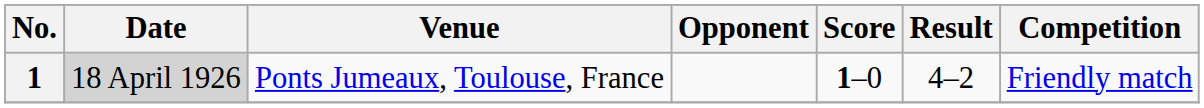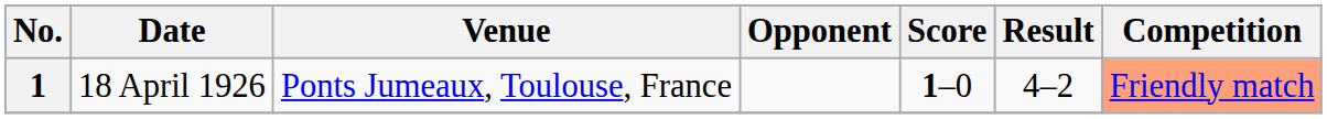1 | Date: lightgrey background -> no background
1 | Competition: no background -> lightsalmon background
